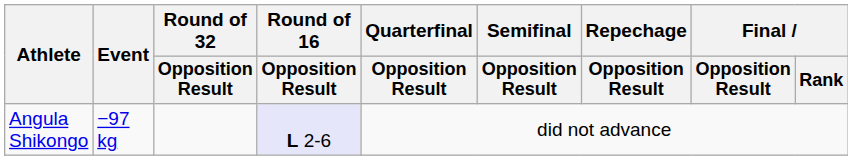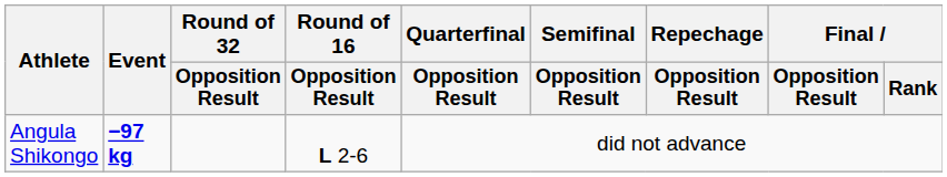Angula Shikongo | Event: normal -> bold
Angula Shikongo | Round of 16 / Opposition Result: lavender background -> no background
